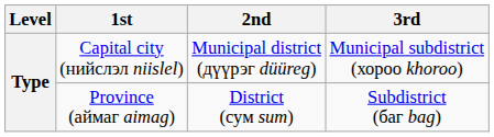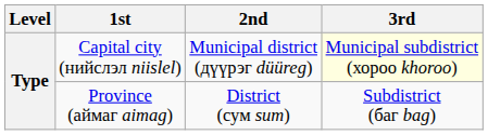Capital city (нийслэл niislel) | 3rd: no background -> lightyellow background
